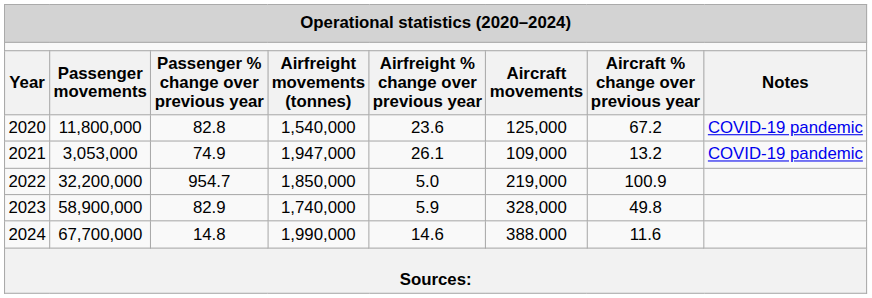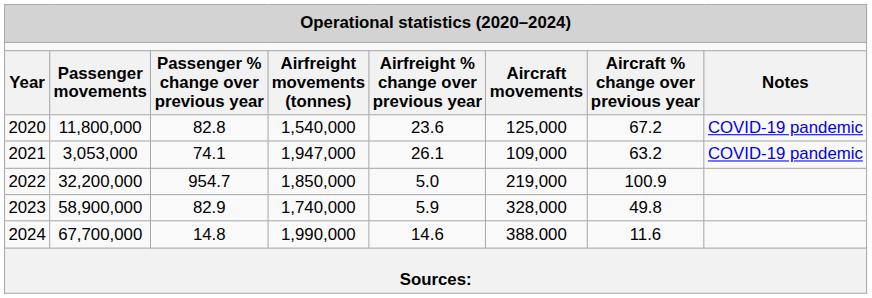2021 | column 3: 74.9 -> 74.1
2021 | column 7: 13.2 -> 63.2
